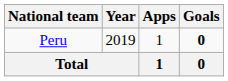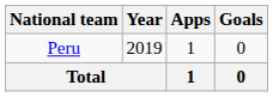Peru | Goals: bold -> normal
